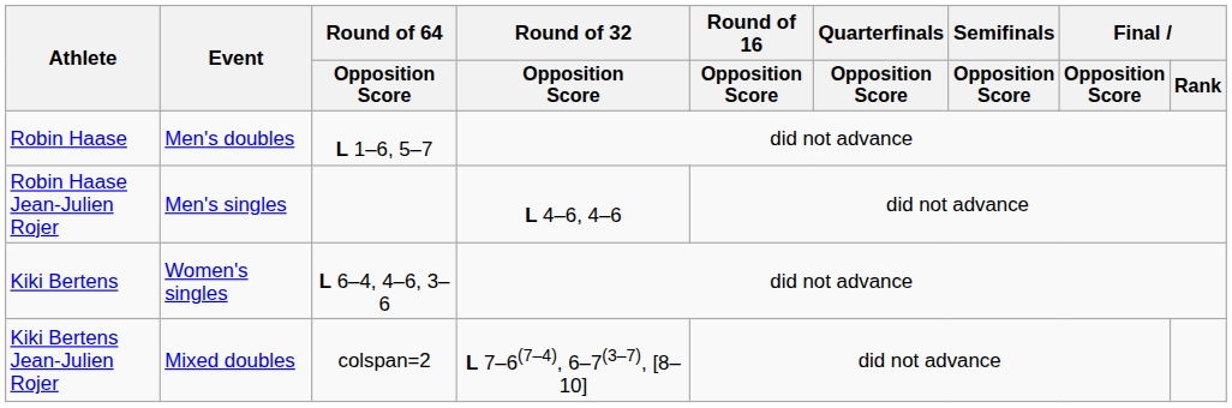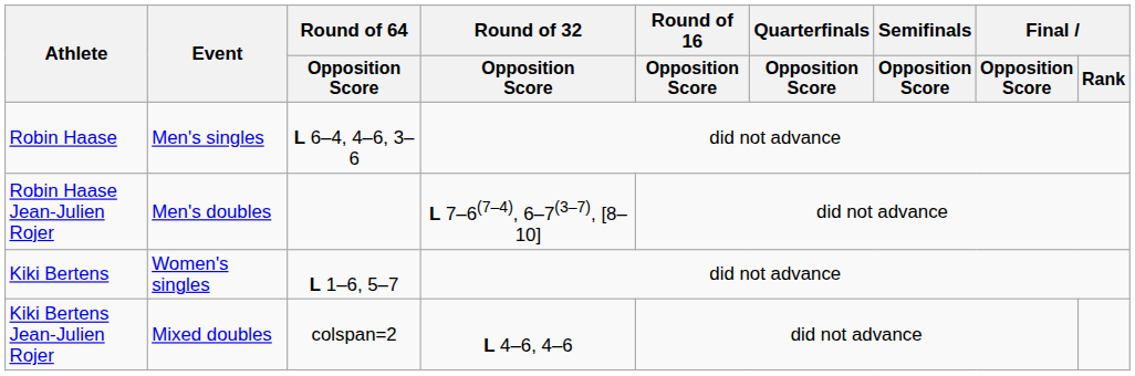Robin Haase | Event: Men's doubles -> Men's singles
Robin Haase | Round of 64 / Opposition Score: L 1–6, 5–7 -> L 6–4, 4–6, 3–6
Robin Haase Jean-Julien Rojer | Event: Men's singles -> Men's doubles
Robin Haase Jean-Julien Rojer | Round of 32 / Opposition Score: L 4–6, 4–6 -> L 7–6(7–4), 6–7(3–7), [8–10]
Kiki Bertens | Round of 64 / Opposition Score: L 6–4, 4–6, 3–6 -> L 1–6, 5–7
Kiki Bertens Jean-Julien Rojer | Round of 32 / Opposition Score: L 7–6(7–4), 6–7(3–7), [8–10] -> L 4–6, 4–6
